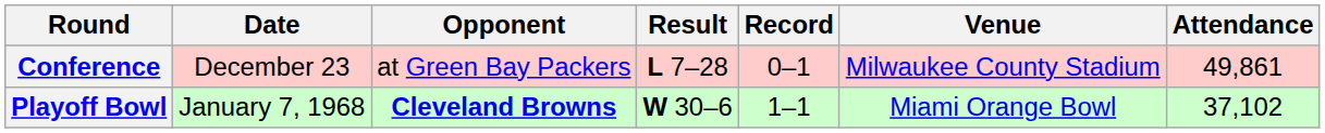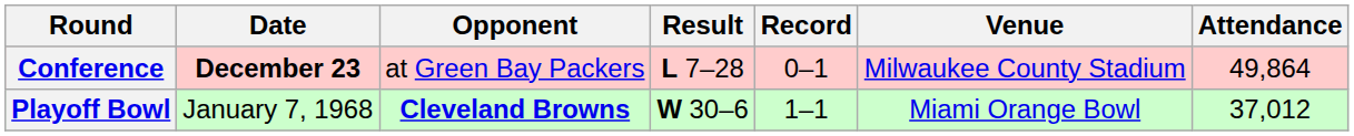Conference | Date: normal -> bold
Conference | Attendance: 49,861 -> 49,864
Playoff Bowl | Attendance: 37,102 -> 37,012
